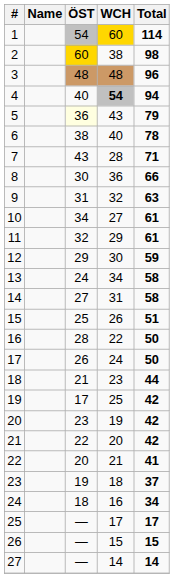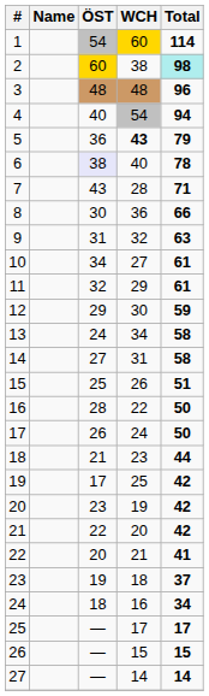2 | Total: no background -> paleturquoise background
4 | WCH: bold -> normal
5 | ÖST: lightyellow background -> no background
5 | WCH: normal -> bold
6 | ÖST: no background -> lavender background
